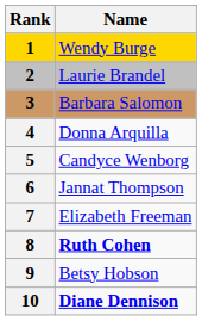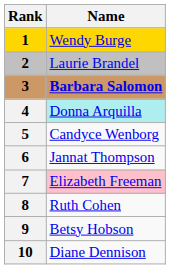Barbara Salomon | Name: normal -> bold
Donna Arquilla | Name: no background -> paleturquoise background
Elizabeth Freeman | Name: no background -> pink background
Ruth Cohen | Name: bold -> normal
Diane Dennison | Name: bold -> normal
